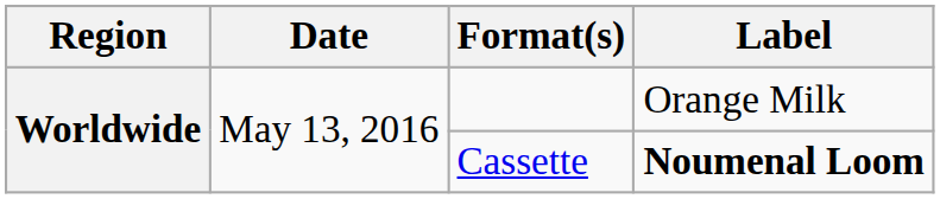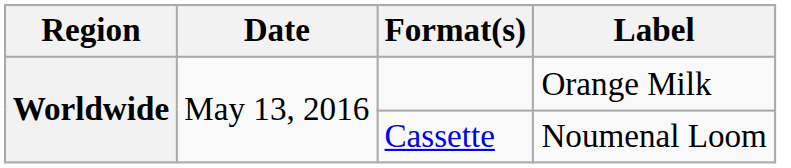Cassette | Label: bold -> normal
